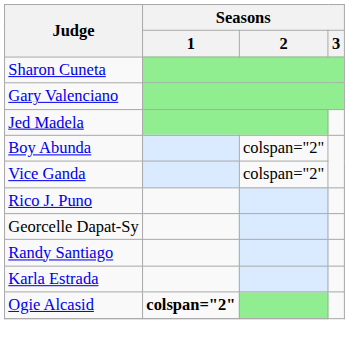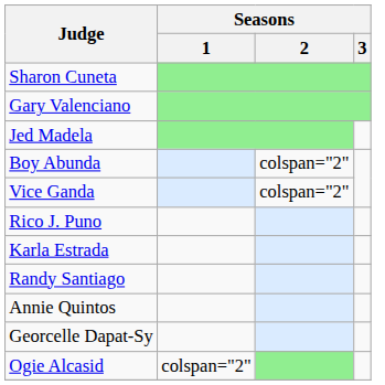rows swapped: Karla Estrada <-> Georcelle Dapat-Sy
+ row: Annie Quintos
Ogie Alcasid | Seasons / 1: bold -> normal
